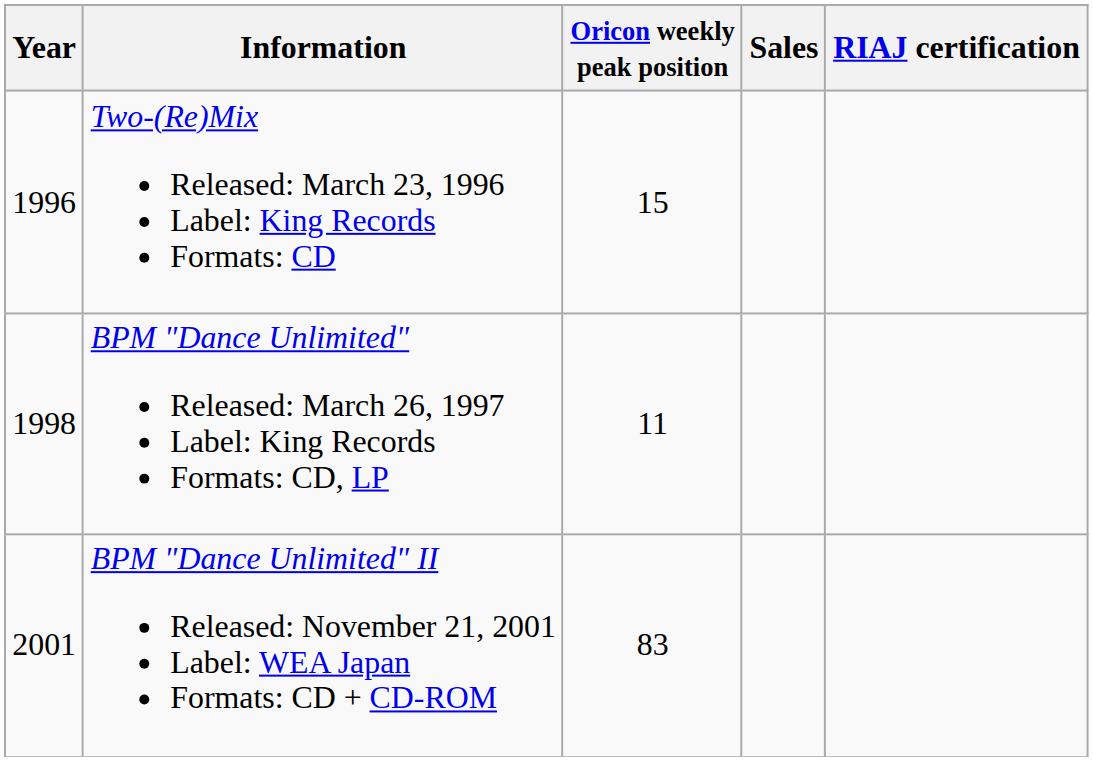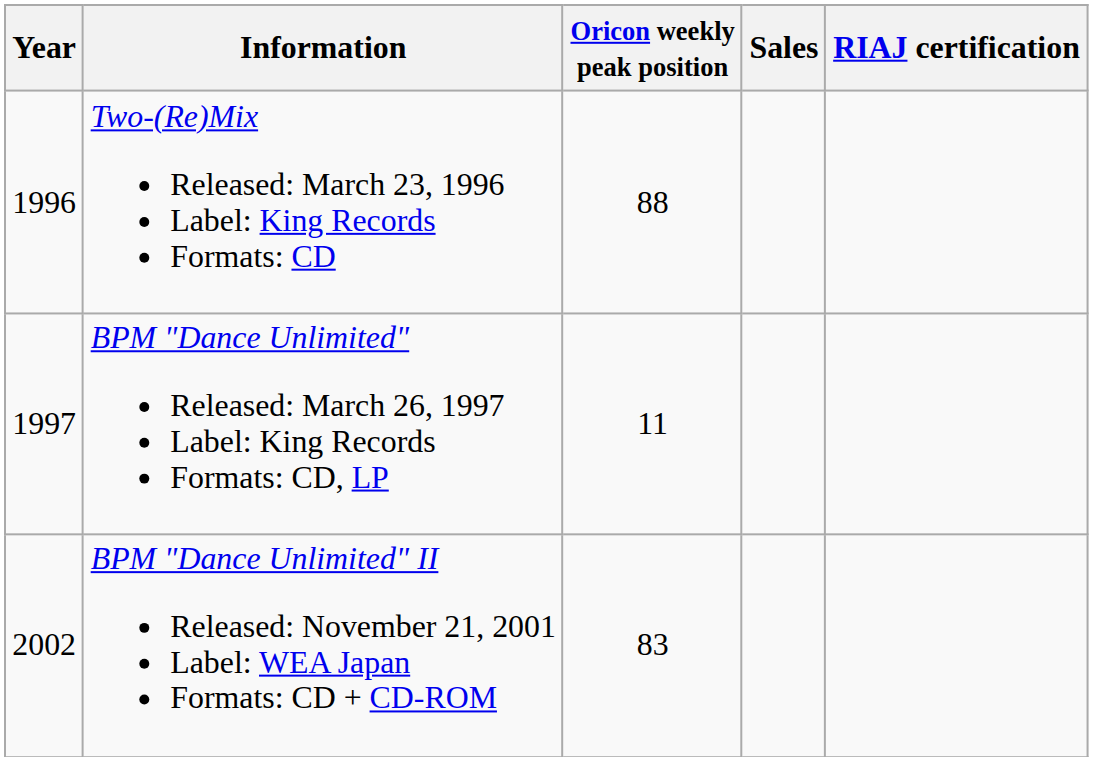row 2 | Oricon weekly peak position: 15 -> 88
row 3 | Year: 1998 -> 1997
row 4 | Year: 2001 -> 2002
